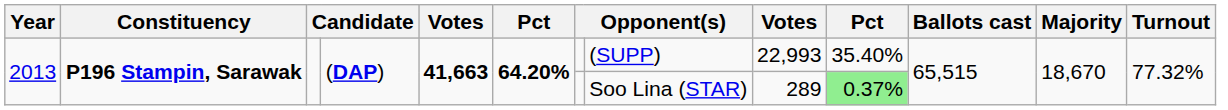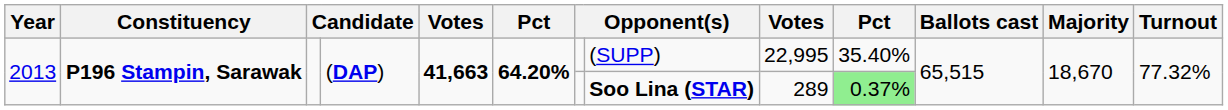row 2 | column 9: 22,993 -> 22,995
row 3 | column 8: normal -> bold
